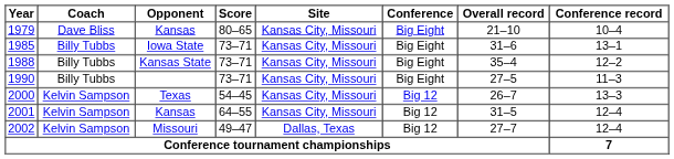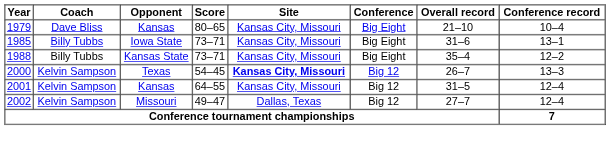- row: 1990 | Billy Tubbs | 73–71 | Kansas City, Missouri | Big Eight | 27–5 | 11–3
2000 | Site: normal -> bold
